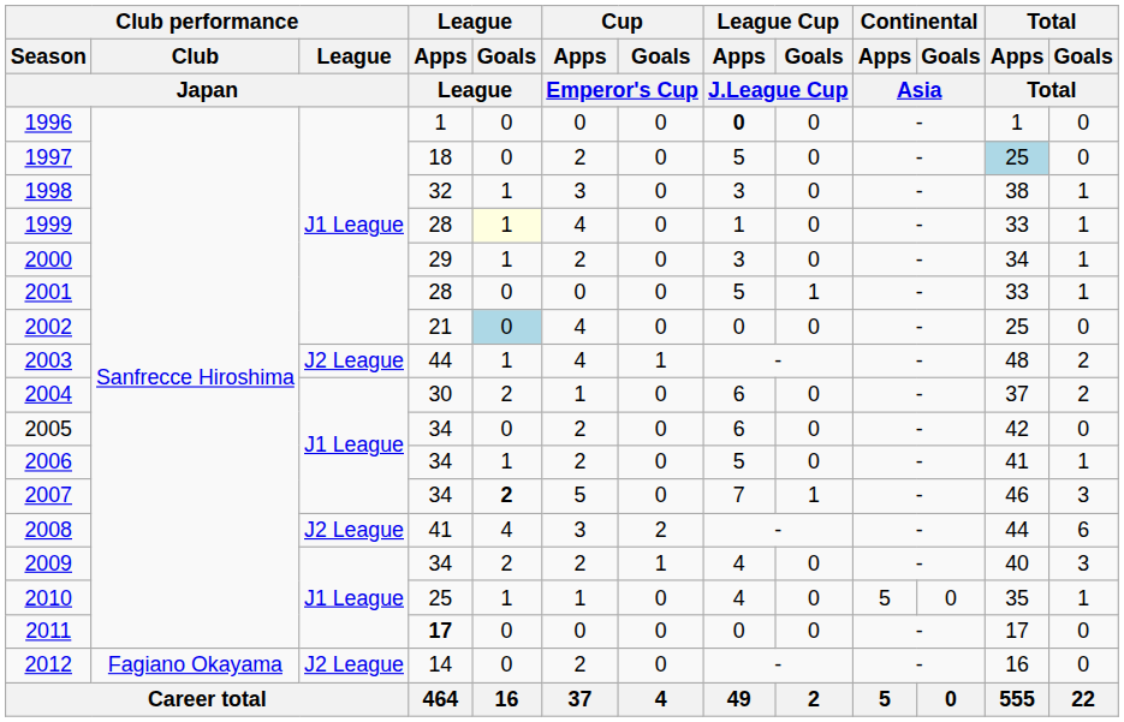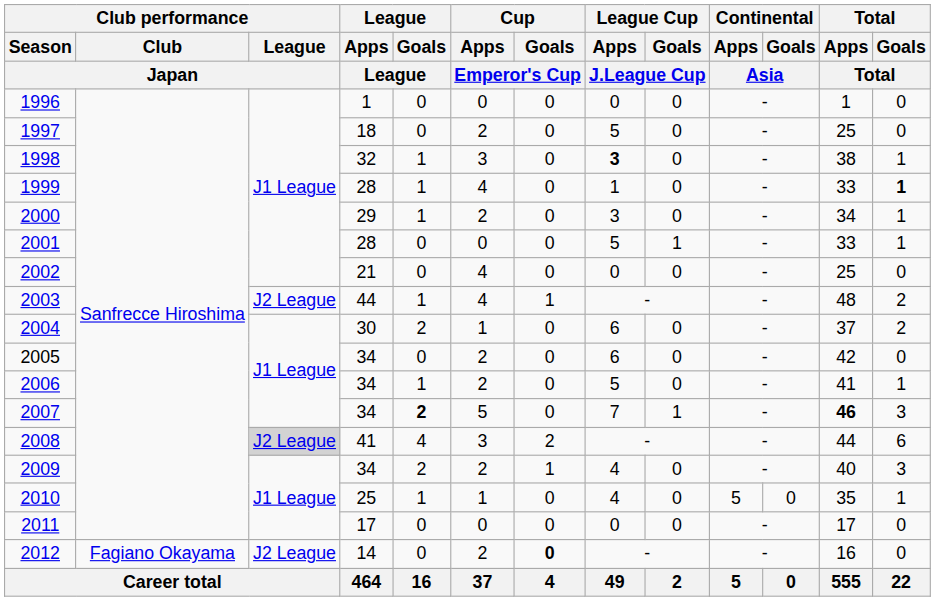1996 | League Cup / Apps / J.League Cup: bold -> normal
1997 | Total / Apps / Total: lightblue background -> no background
1998 | League Cup / Apps / J.League Cup: normal -> bold
1999 | League / Goals / League: lightyellow background -> no background
1999 | Total / Goals / Total: normal -> bold
2002 | League / Goals / League: lightblue background -> no background
2007 | Total / Apps / Total: normal -> bold
2008 | Club performance / League / Japan: no background -> lightgrey background
2011 | League / Apps / League: bold -> normal
2012 | Cup / Goals / Emperor's Cup: normal -> bold
